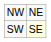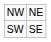SW | column 2: lightyellow background -> no background
